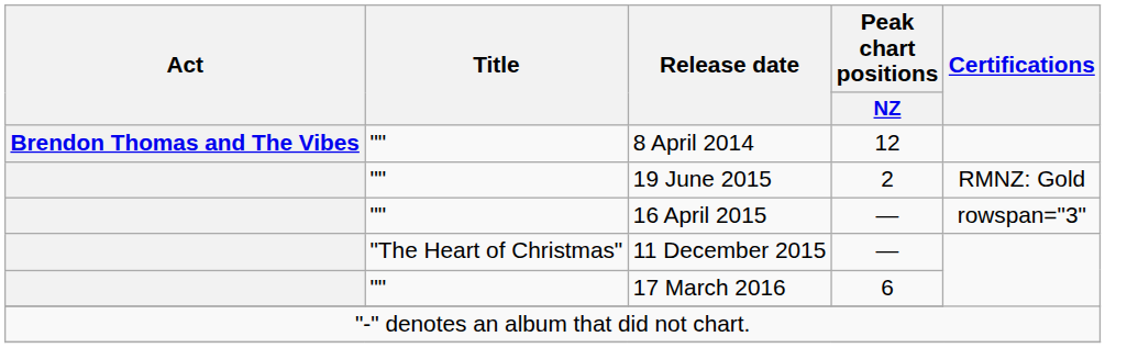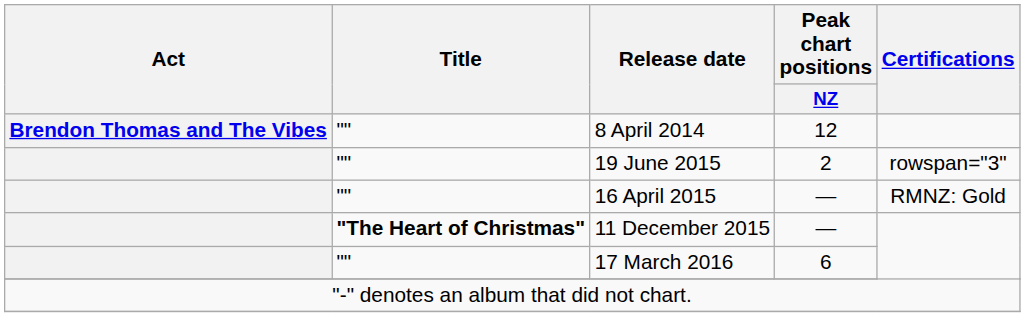19 June 2015 | Certifications: RMNZ: Gold -> rowspan="3"
16 April 2015 | Certifications: rowspan="3" -> RMNZ: Gold
11 December 2015 | Title: normal -> bold
